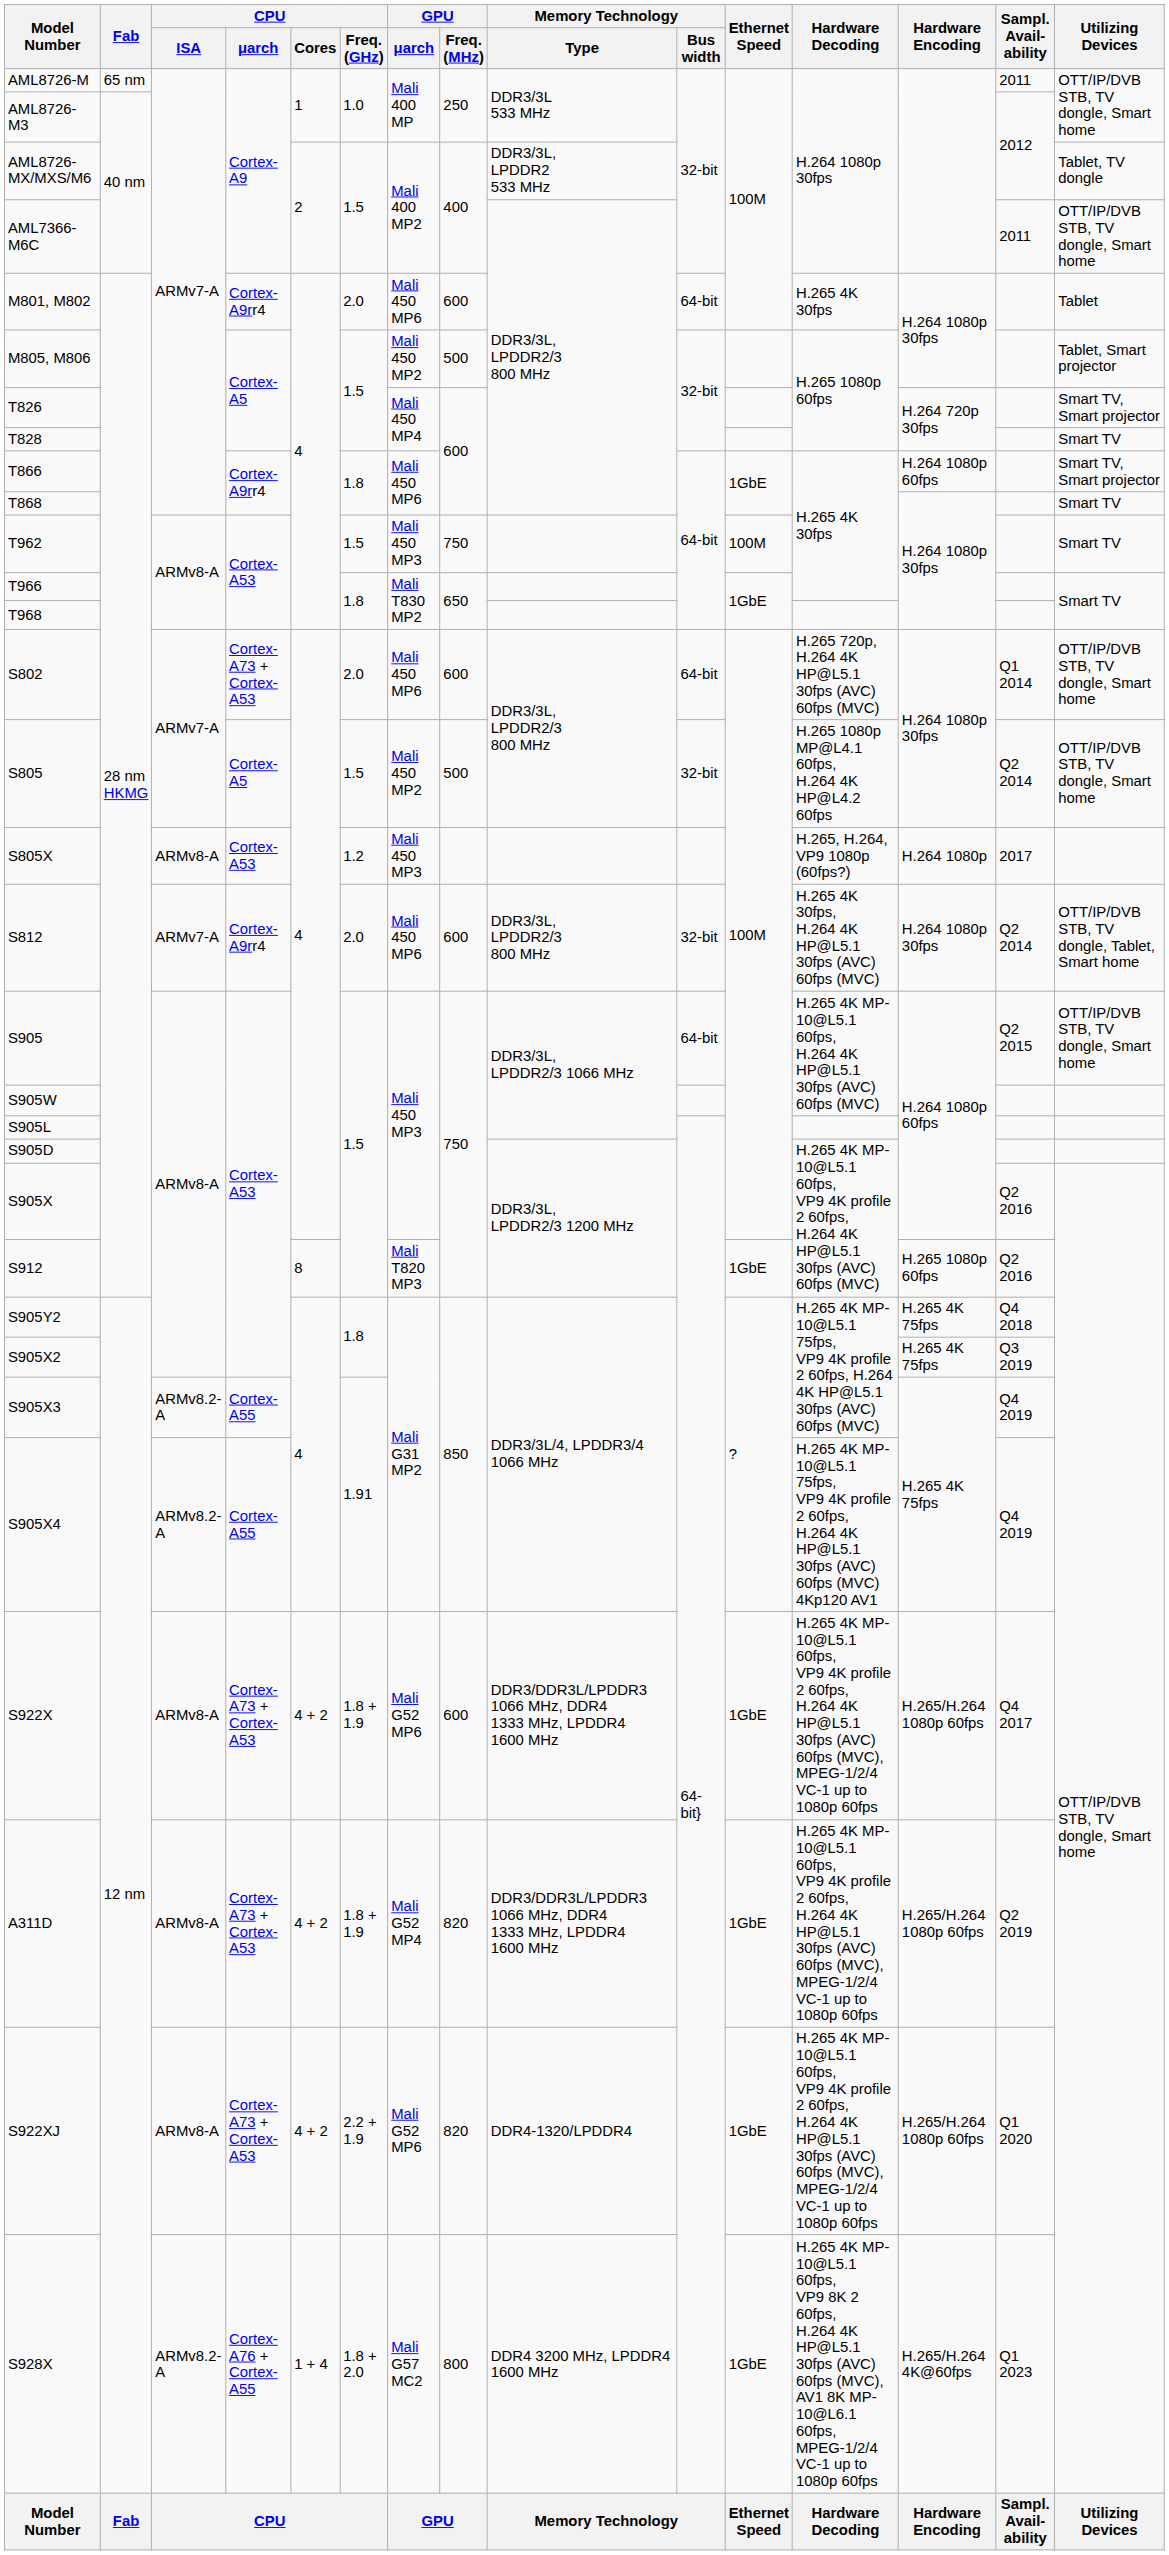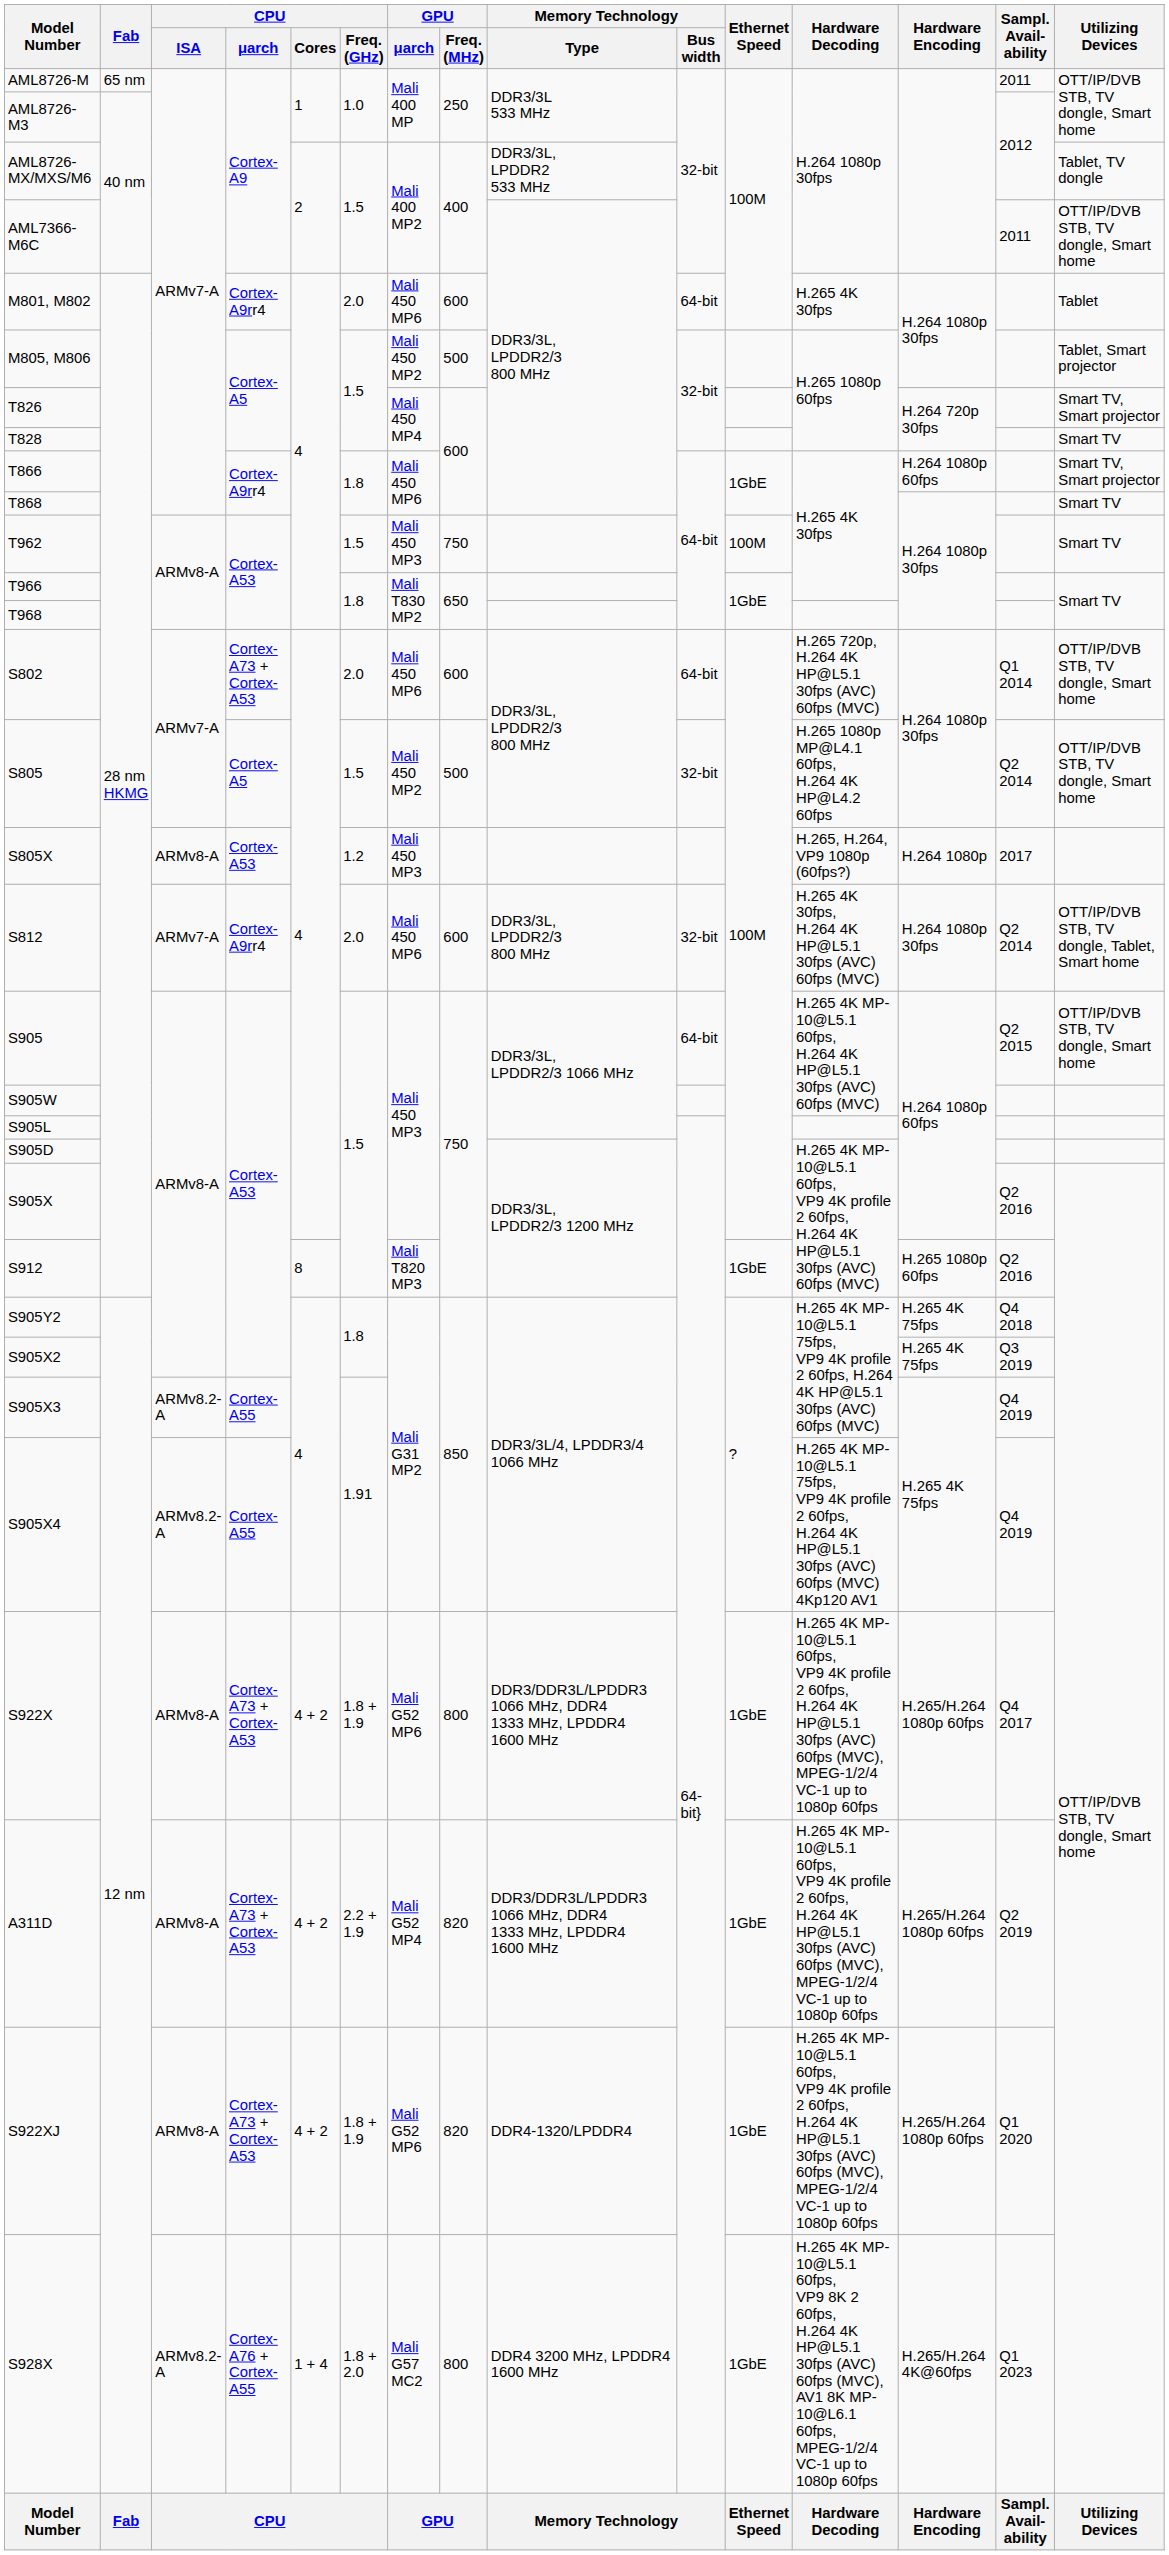S922X | GPU / Freq. (MHz): 600 -> 800
A311D | CPU / Freq. (GHz): 1.8 + 1.9 -> 2.2 + 1.9
S922XJ | CPU / Freq. (GHz): 2.2 + 1.9 -> 1.8 + 1.9
